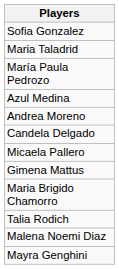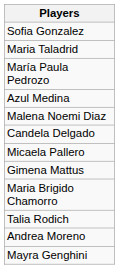row 6 | column 1: Andrea Moreno -> Malena Noemi Diaz
row 12 | column 1: Malena Noemi Diaz -> Andrea Moreno
